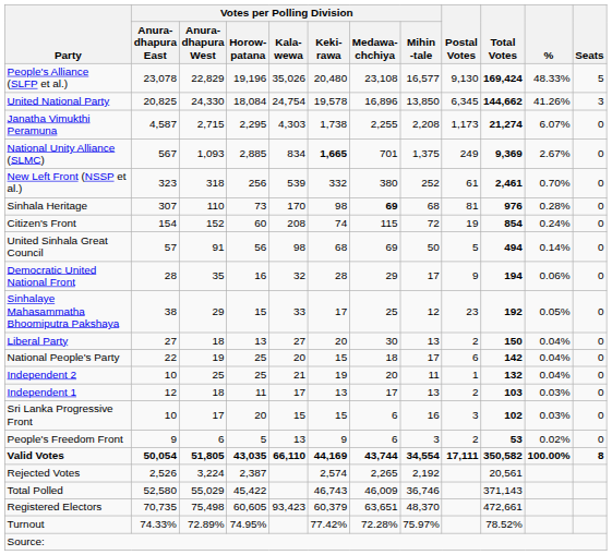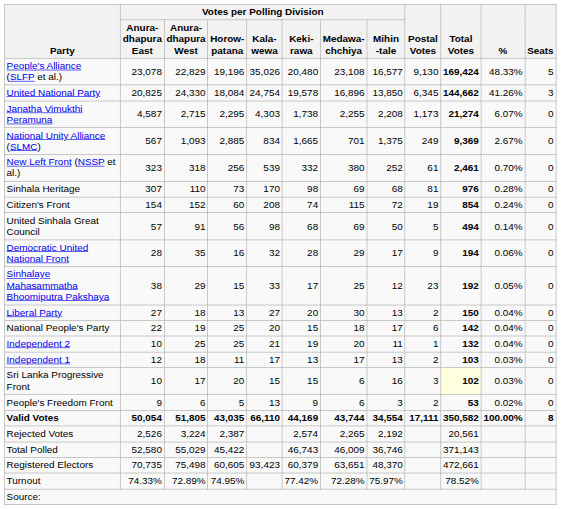National Unity Alliance (SLMC) | Votes per Polling Division / Keki- rawa: bold -> normal
Sinhala Heritage | Votes per Polling Division / Medawa- chchiya: bold -> normal
Sri Lanka Progressive Front | Total Votes: no background -> lightyellow background
